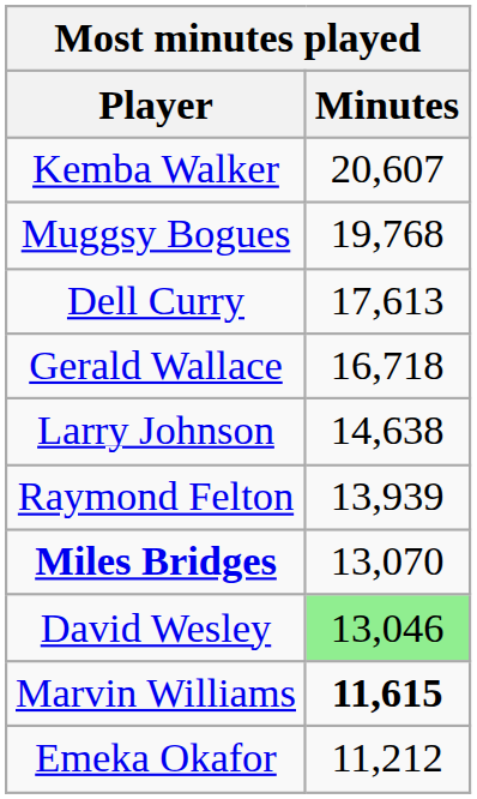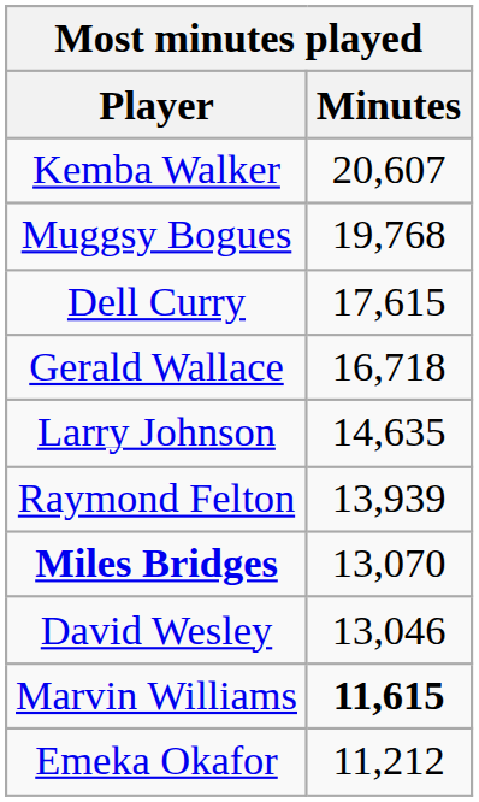Dell Curry | Minutes: 17,613 -> 17,615
Larry Johnson | Minutes: 14,638 -> 14,635
David Wesley | Minutes: lightgreen background -> no background
